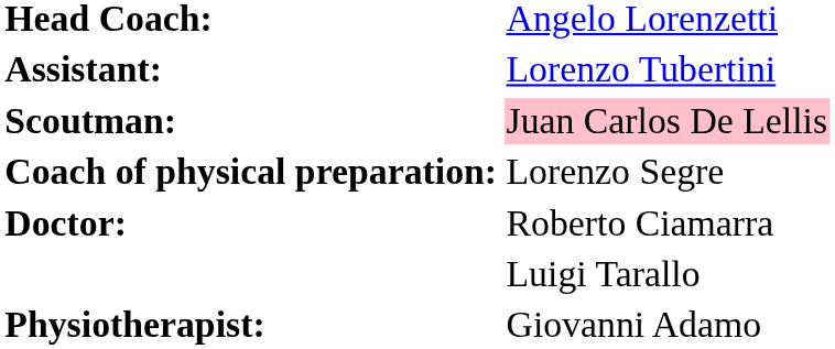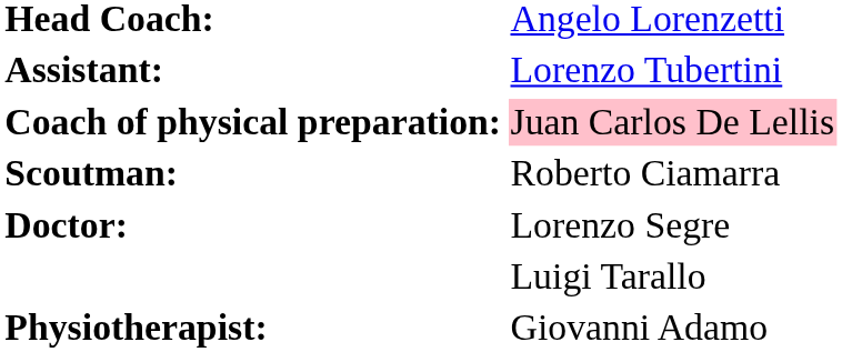row 3 | column 1: Scoutman: -> Coach of physical preparation:
row 4 | column 1: Coach of physical preparation: -> Scoutman:
row 4 | column 2: Lorenzo Segre -> Roberto Ciamarra
row 5 | column 2: Roberto Ciamarra -> Lorenzo Segre
